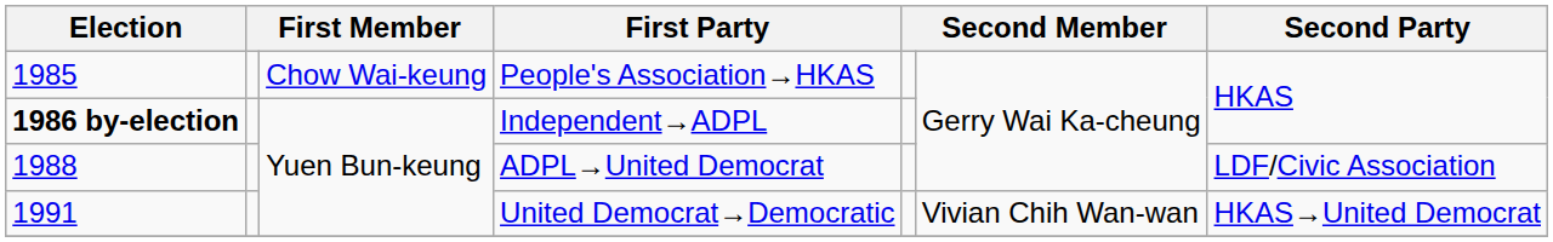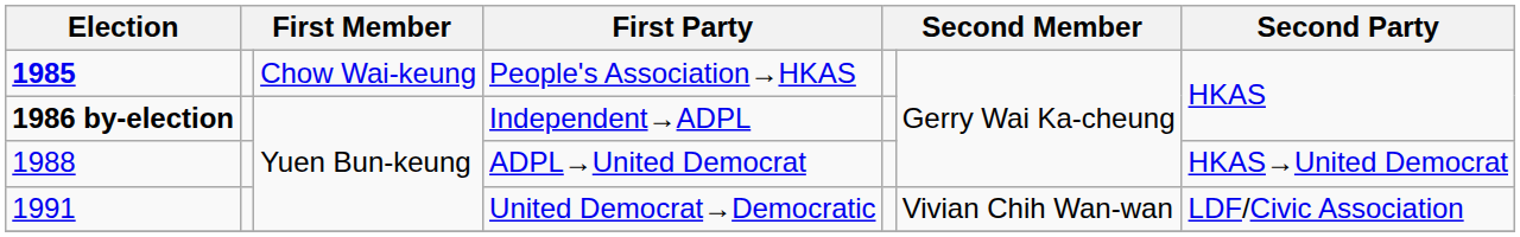People's Association→HKAS | Election: normal -> bold
ADPL→United Democrat | Second Party: LDF/Civic Association -> HKAS→United Democrat
United Democrat→Democratic | Second Party: HKAS→United Democrat -> LDF/Civic Association
